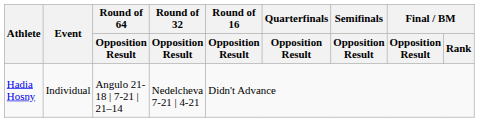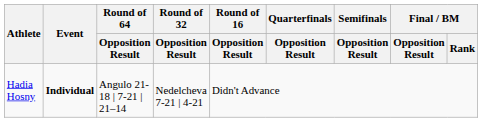Hadia Hosny | Event: normal -> bold
